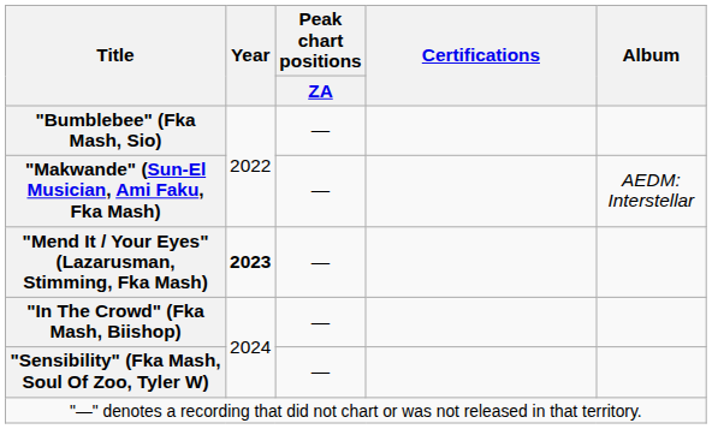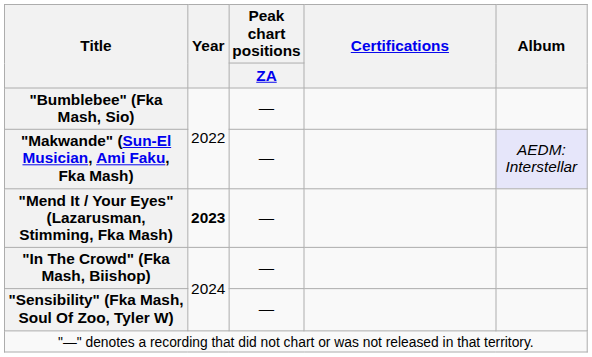"Makwande" (Sun-El Musician, Ami Faku, Fka Mash) | Album: no background -> lavender background
